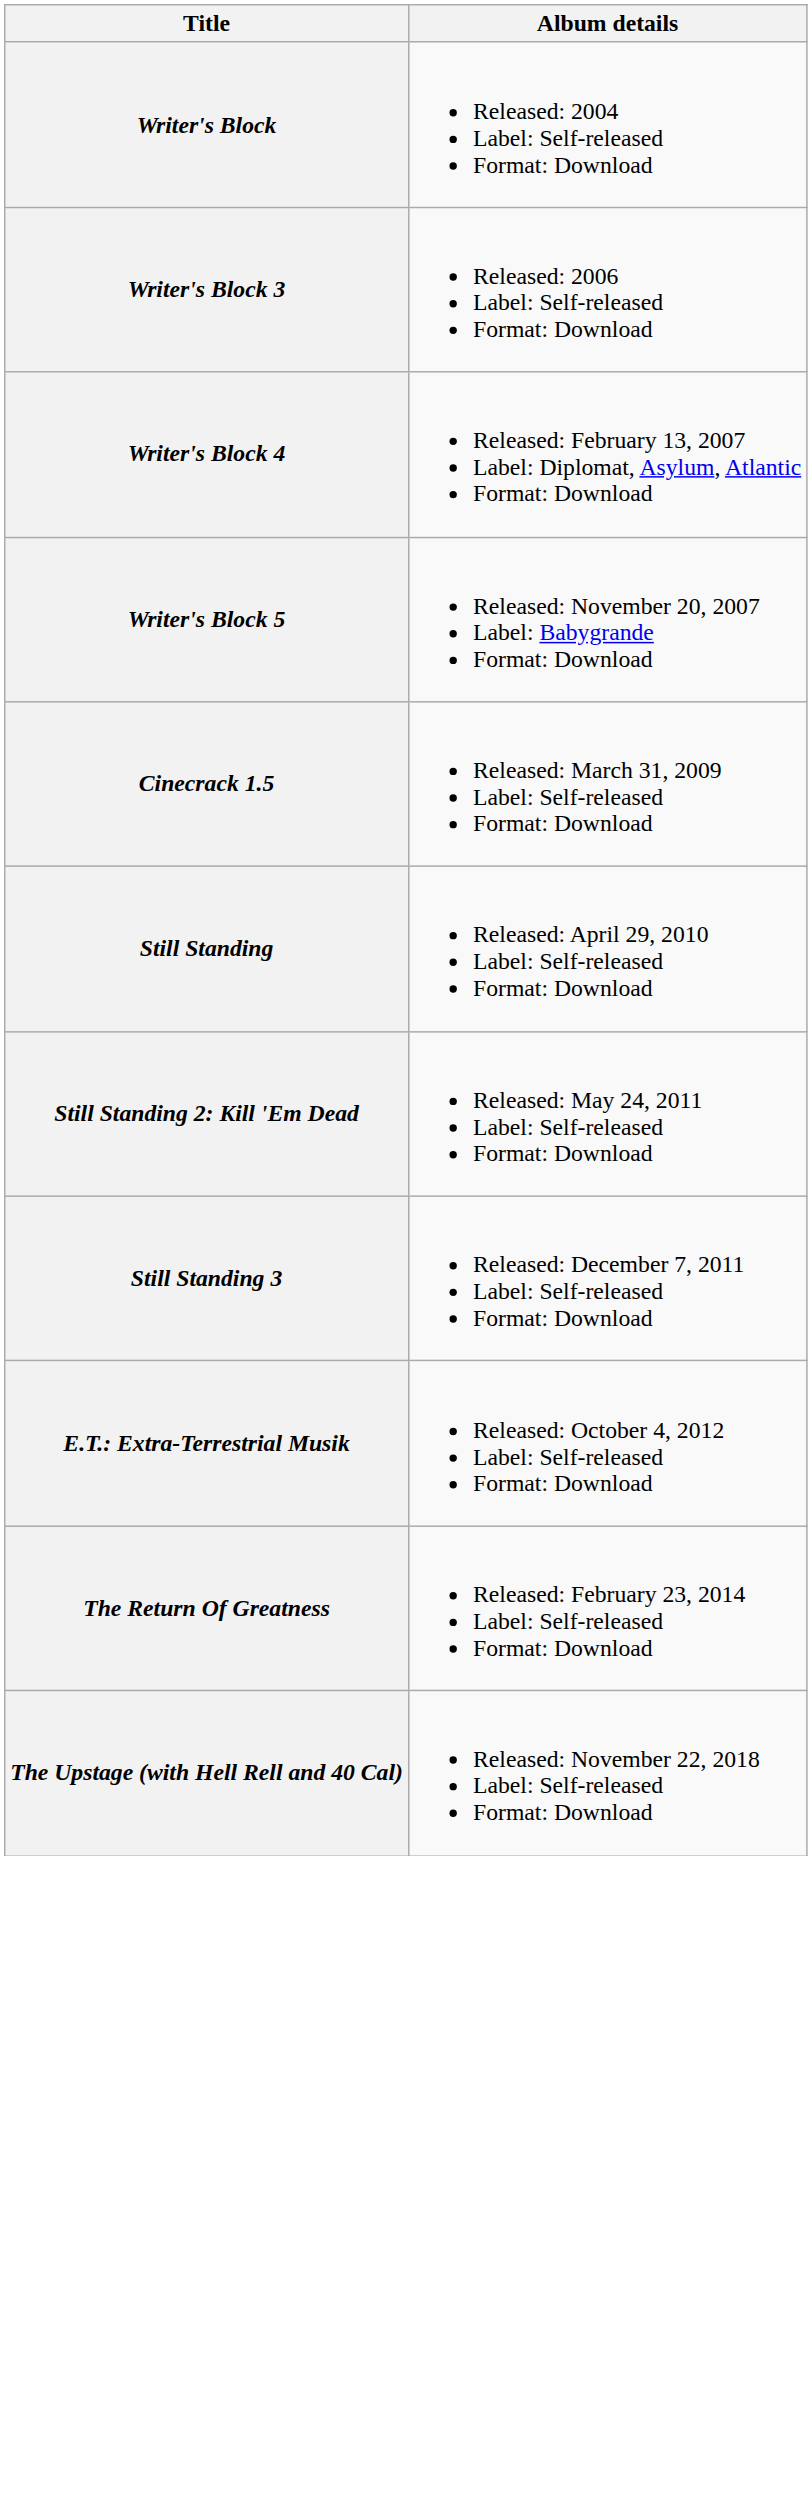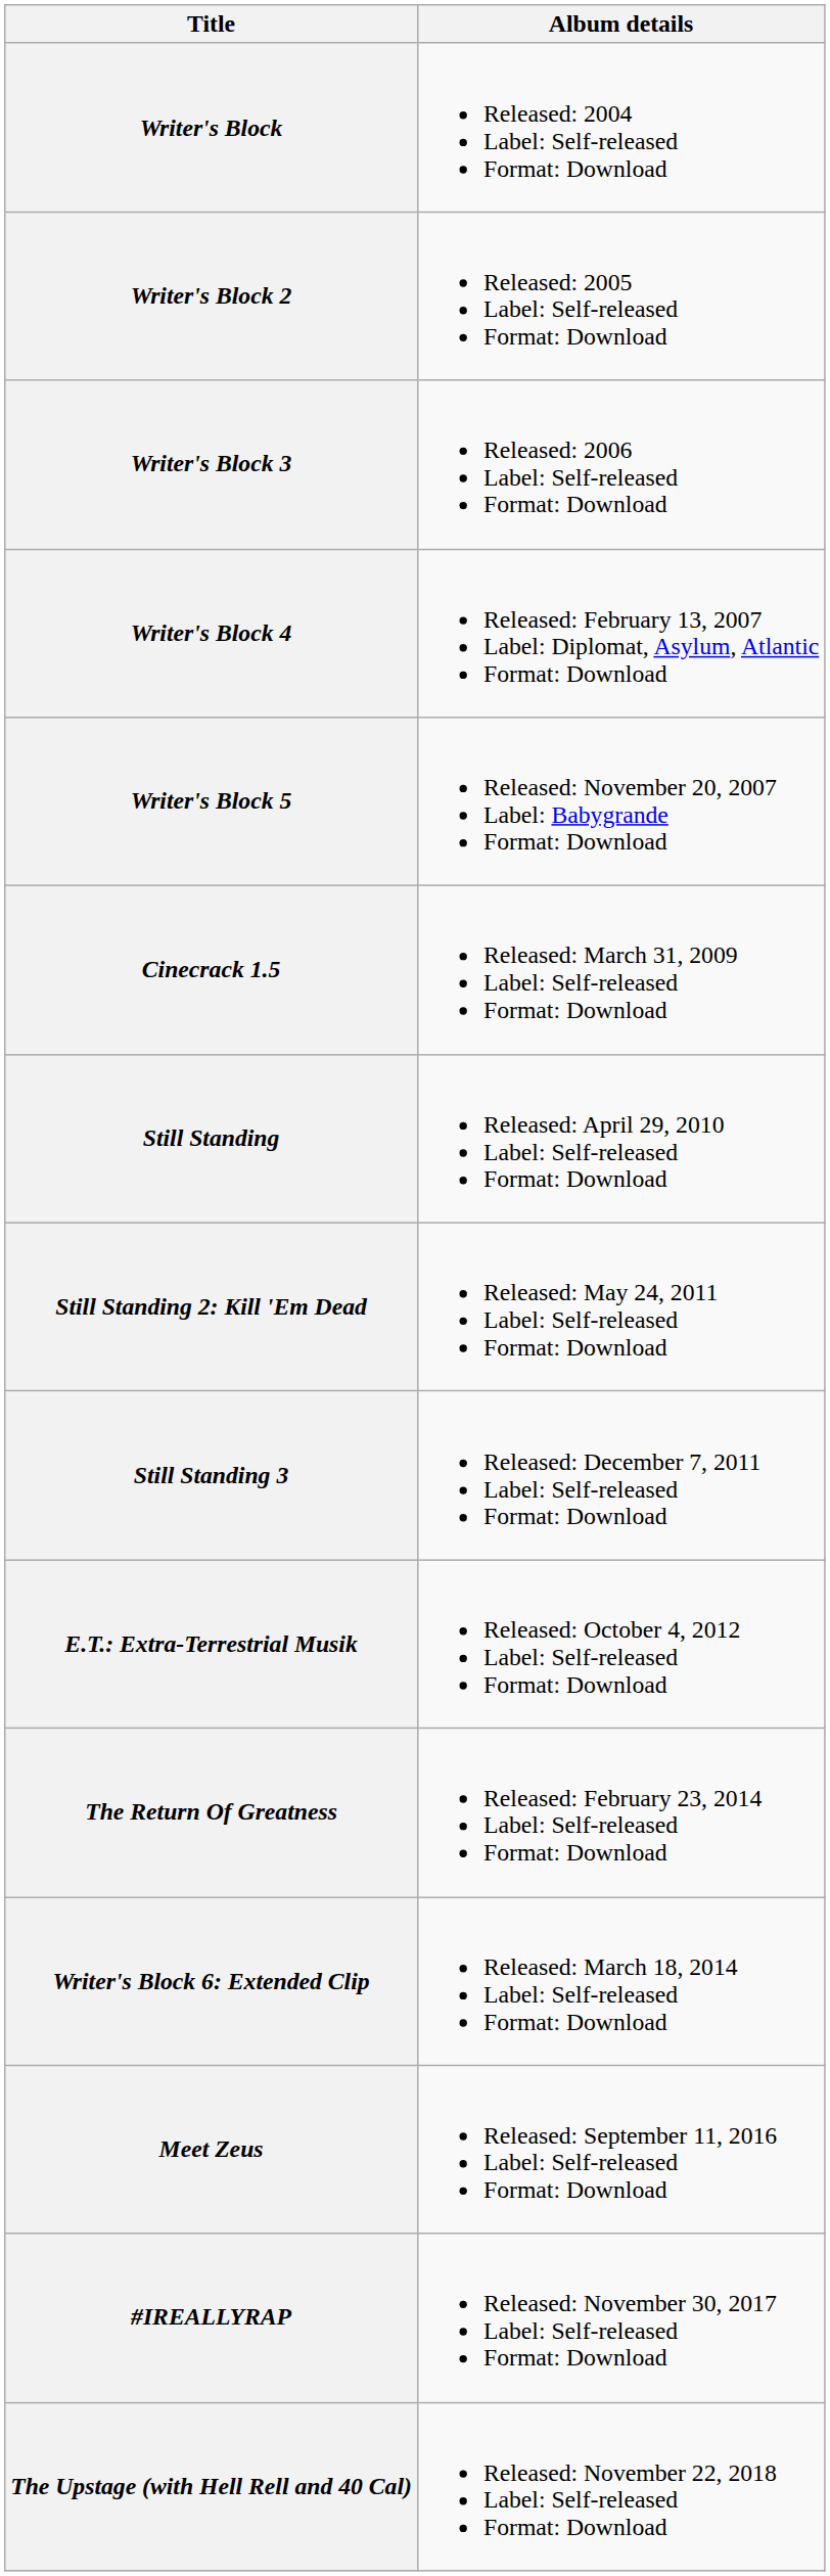+ row: Writer's Block 2 | Released: 2005 Label: Self-released Format: Download
+ row: Writer's Block 6: Extended Clip | Released: March 18, 2014 Label: Self-released Format: Download
+ row: Meet Zeus | Released: September 11, 2016 Label: Self-released Format: Download
+ row: #IREALLYRAP | Released: November 30, 2017 Label: Self-released Format: Download
